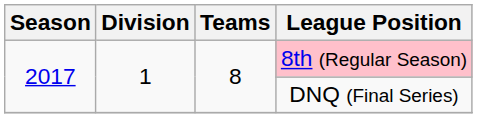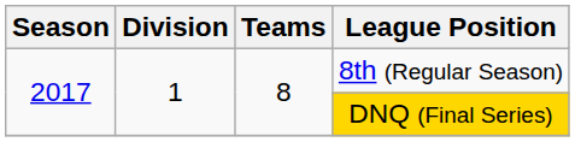8th (Regular Season) | League Position: pink background -> no background
DNQ (Final Series) | League Position: no background -> gold background
